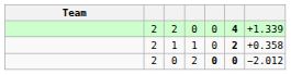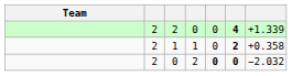row 4 | column 7: −2.012 -> −2.032
